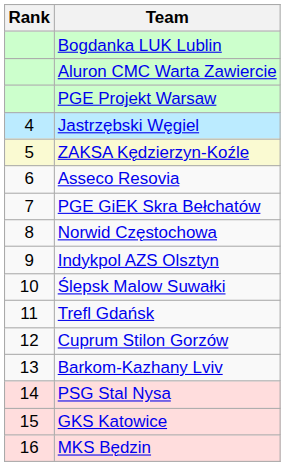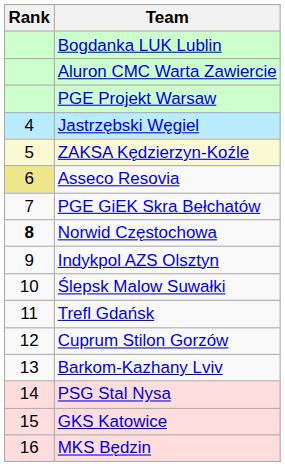Asseco Resovia | Rank: no background -> khaki background
Norwid Częstochowa | Rank: normal -> bold
